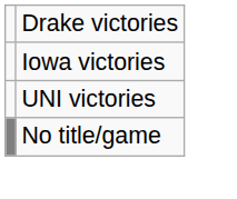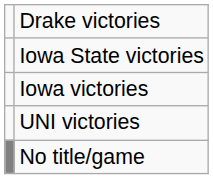+ row: Iowa State victories
